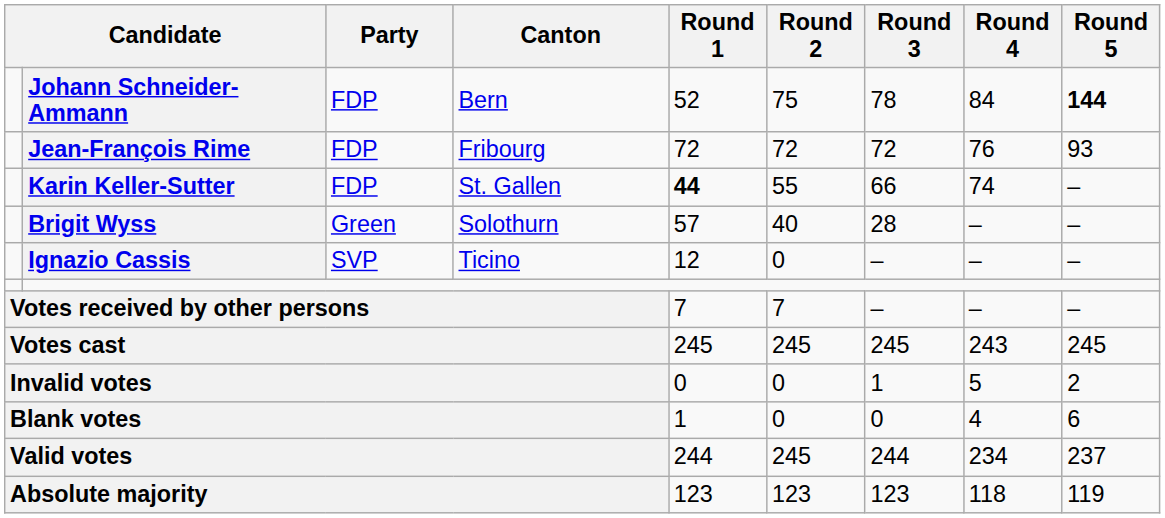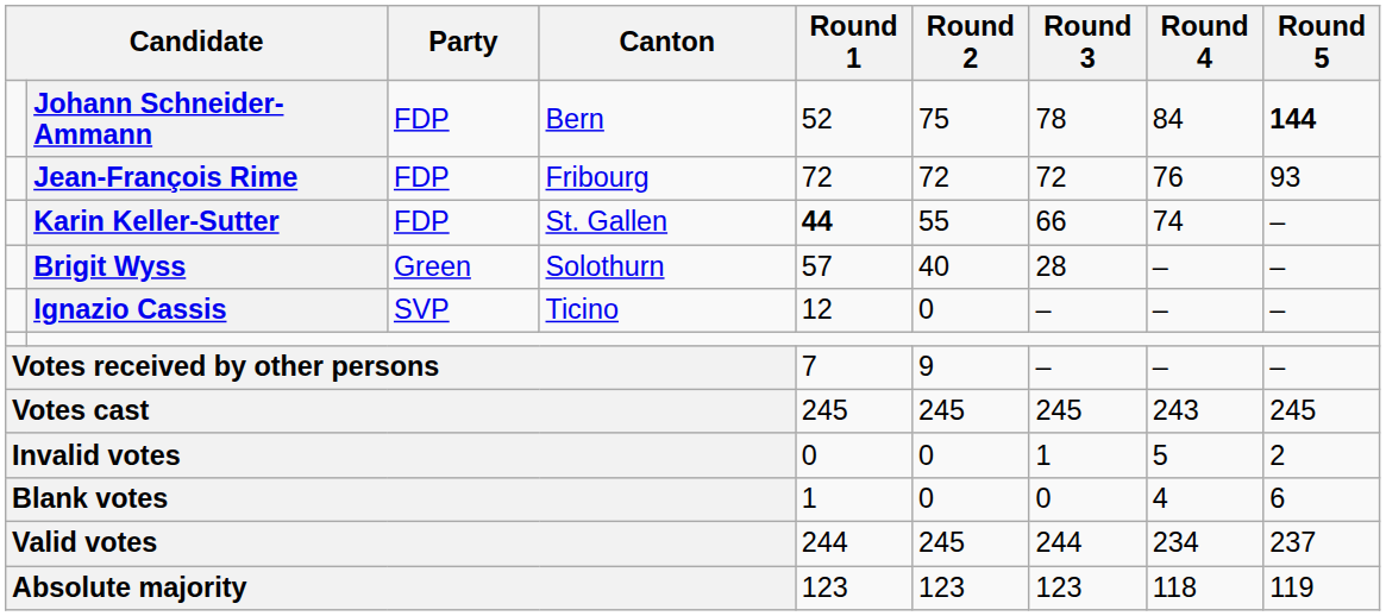Votes received by other persons | Round 2: 7 -> 9
